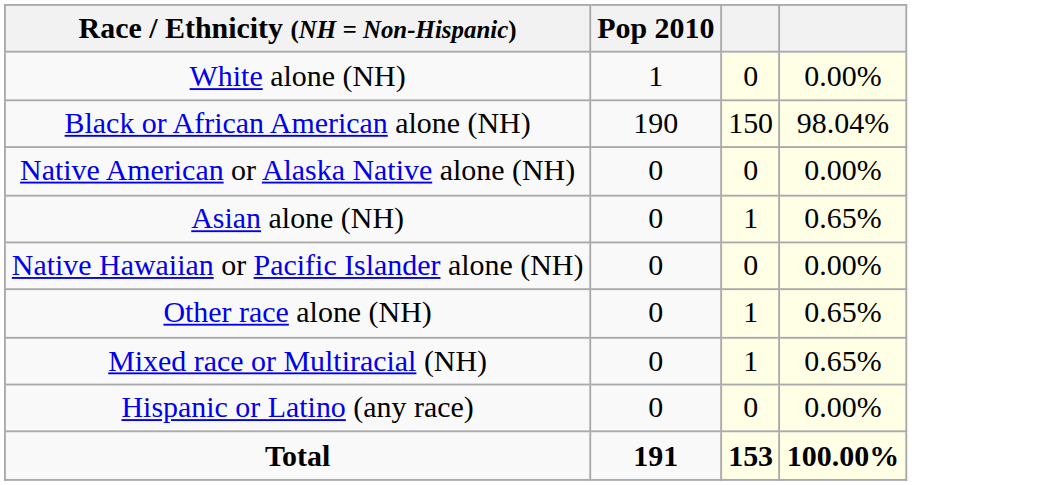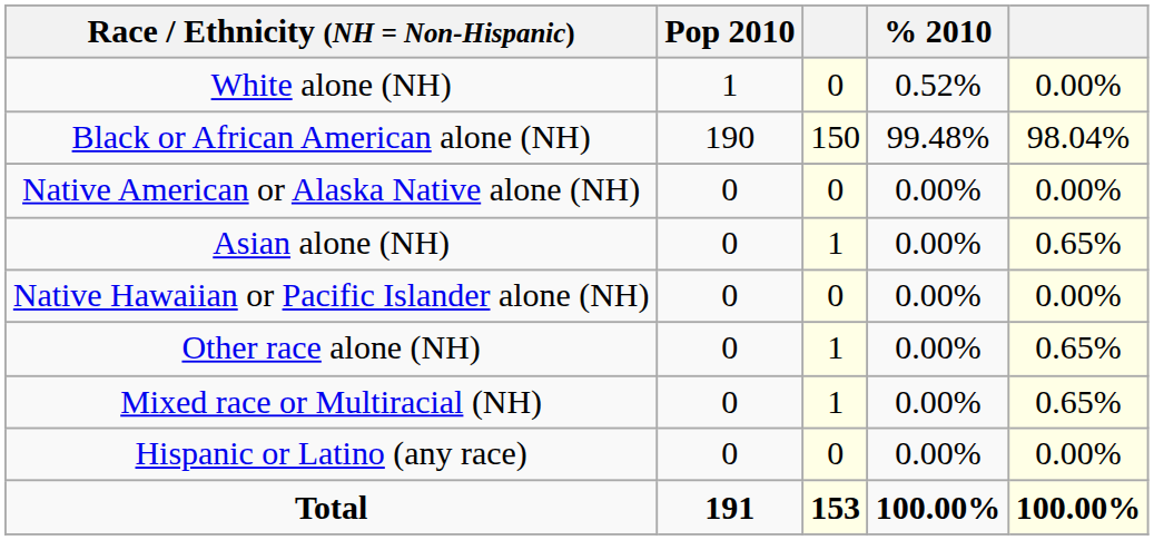+ column: % 2010 | 0.52% | 99.48% | 0.00% | 0.00% | 0.00% | 0.00% | 0.00% | 0.00% | 100.00%
